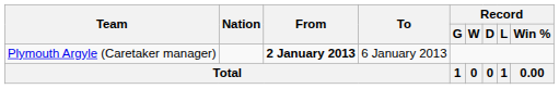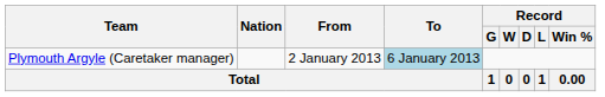Plymouth Argyle (Caretaker manager) | From: bold -> normal
Plymouth Argyle (Caretaker manager) | To: no background -> lightblue background
